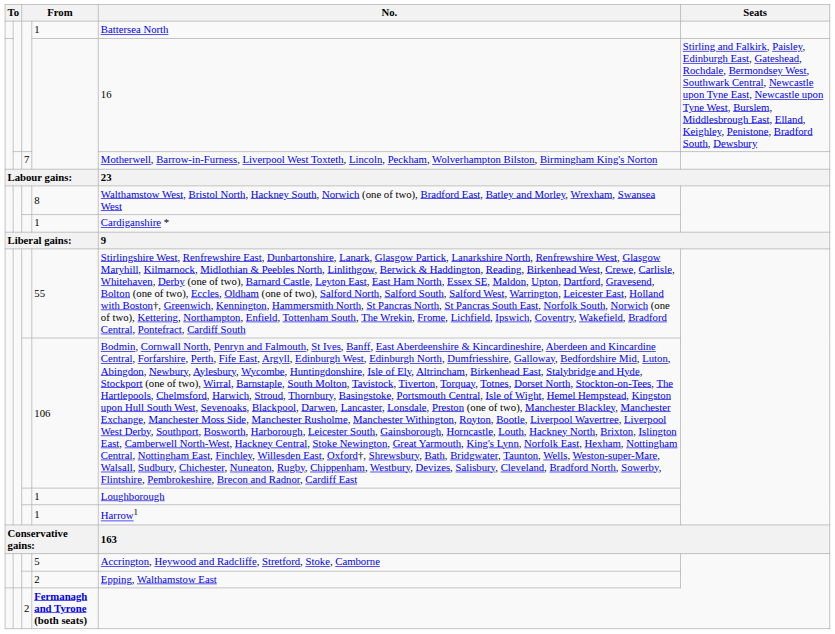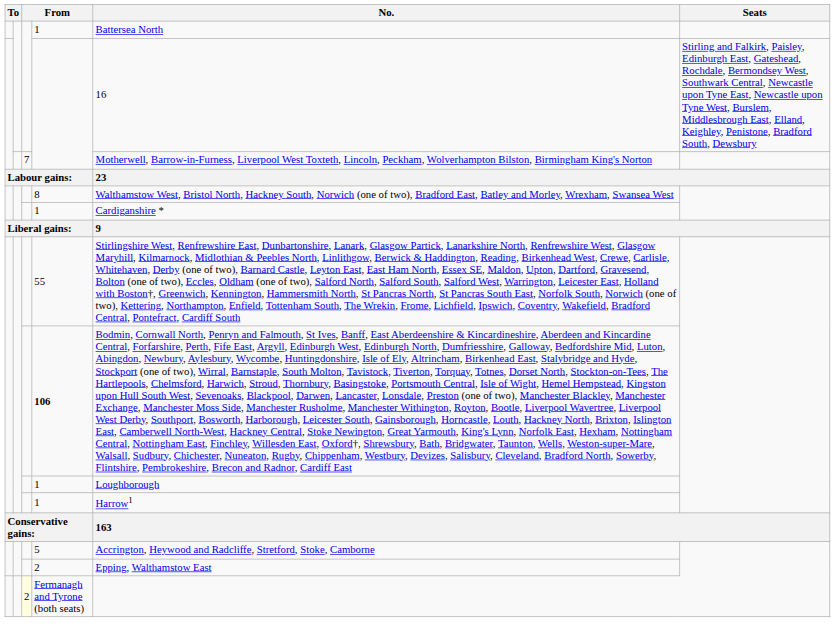106 | column 4: normal -> bold
Fermanagh and Tyrone (both seats) | column 3: no background -> lightyellow background
Fermanagh and Tyrone (both seats) | column 4: bold -> normal
